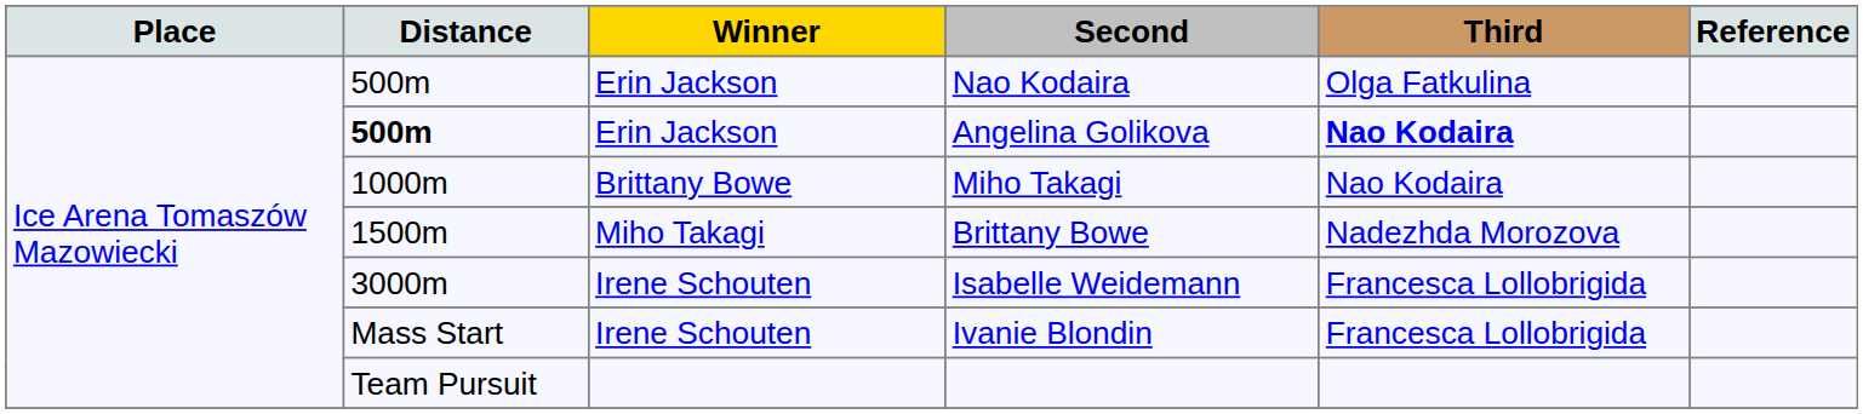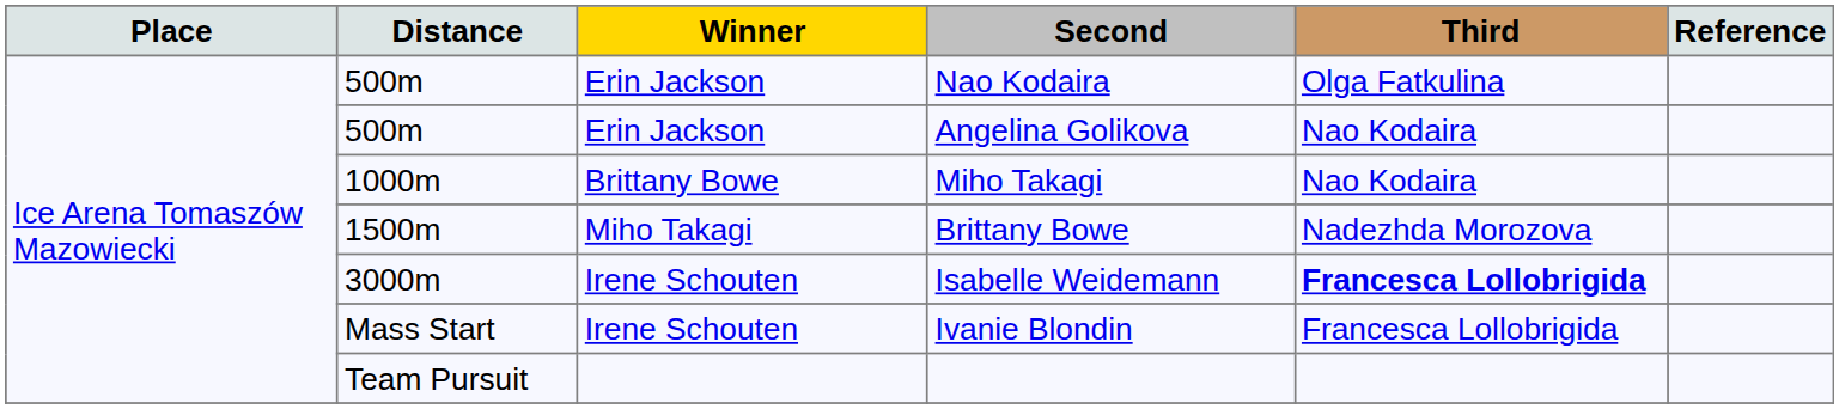Angelina Golikova | Distance: bold -> normal
Angelina Golikova | Third: bold -> normal
Isabelle Weidemann | Third: normal -> bold
